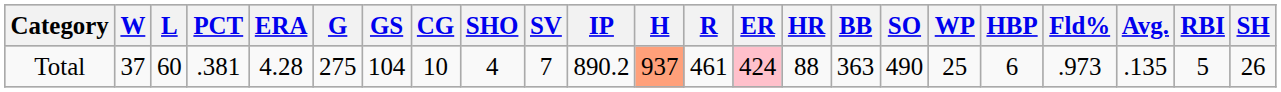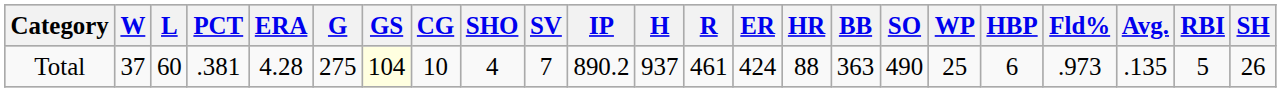row 2 | GS: no background -> lightyellow background
row 2 | H: lightsalmon background -> no background
row 2 | ER: pink background -> no background
